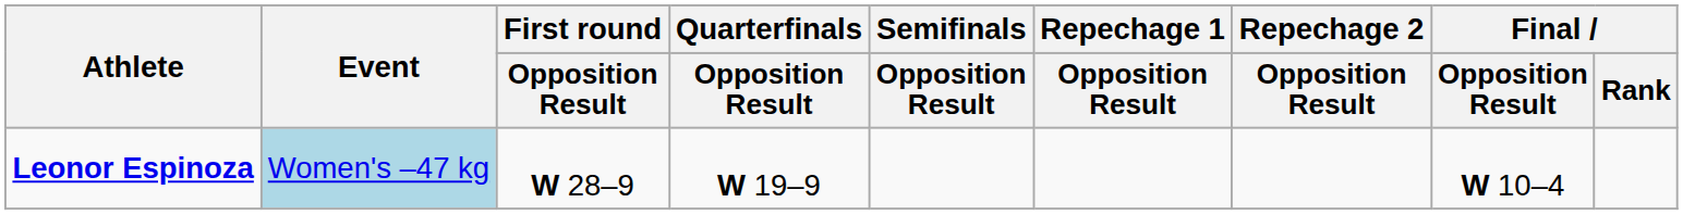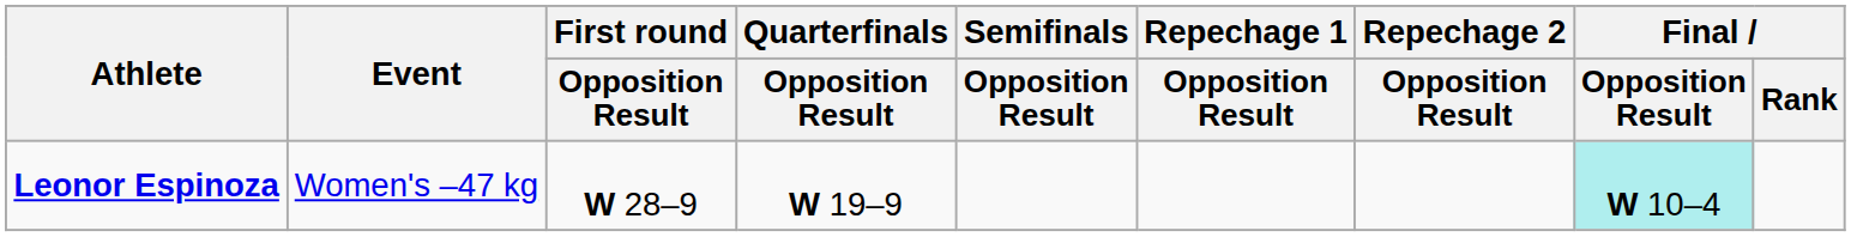Leonor Espinoza | Event: lightblue background -> no background
Leonor Espinoza | Final / Opposition Result: no background -> paleturquoise background
